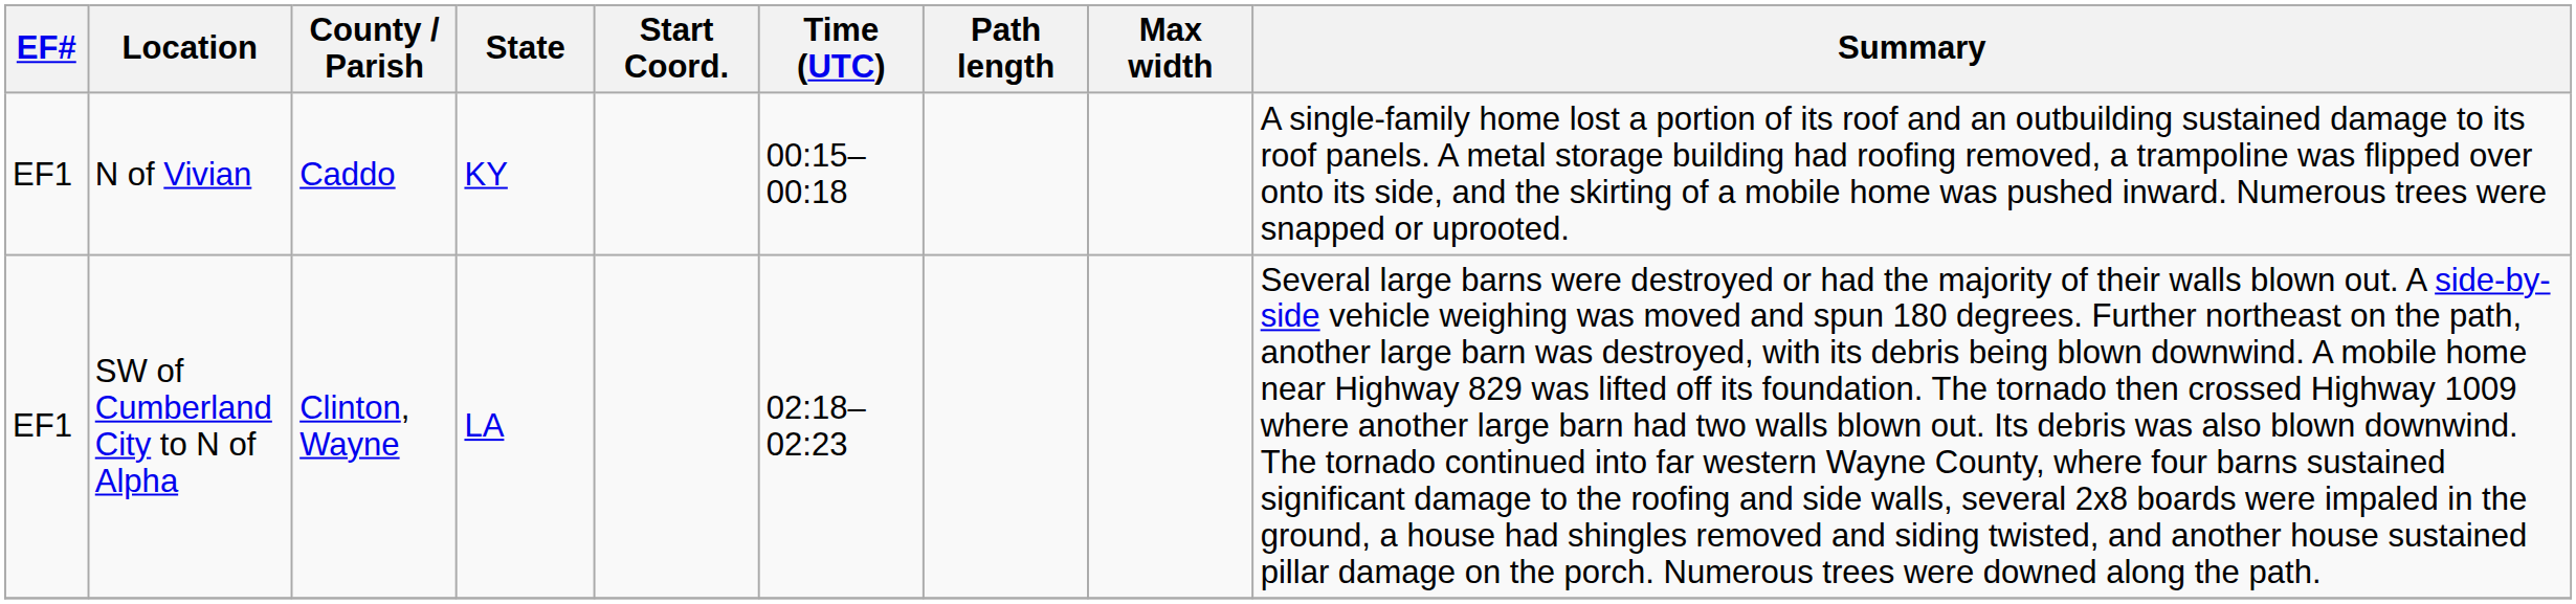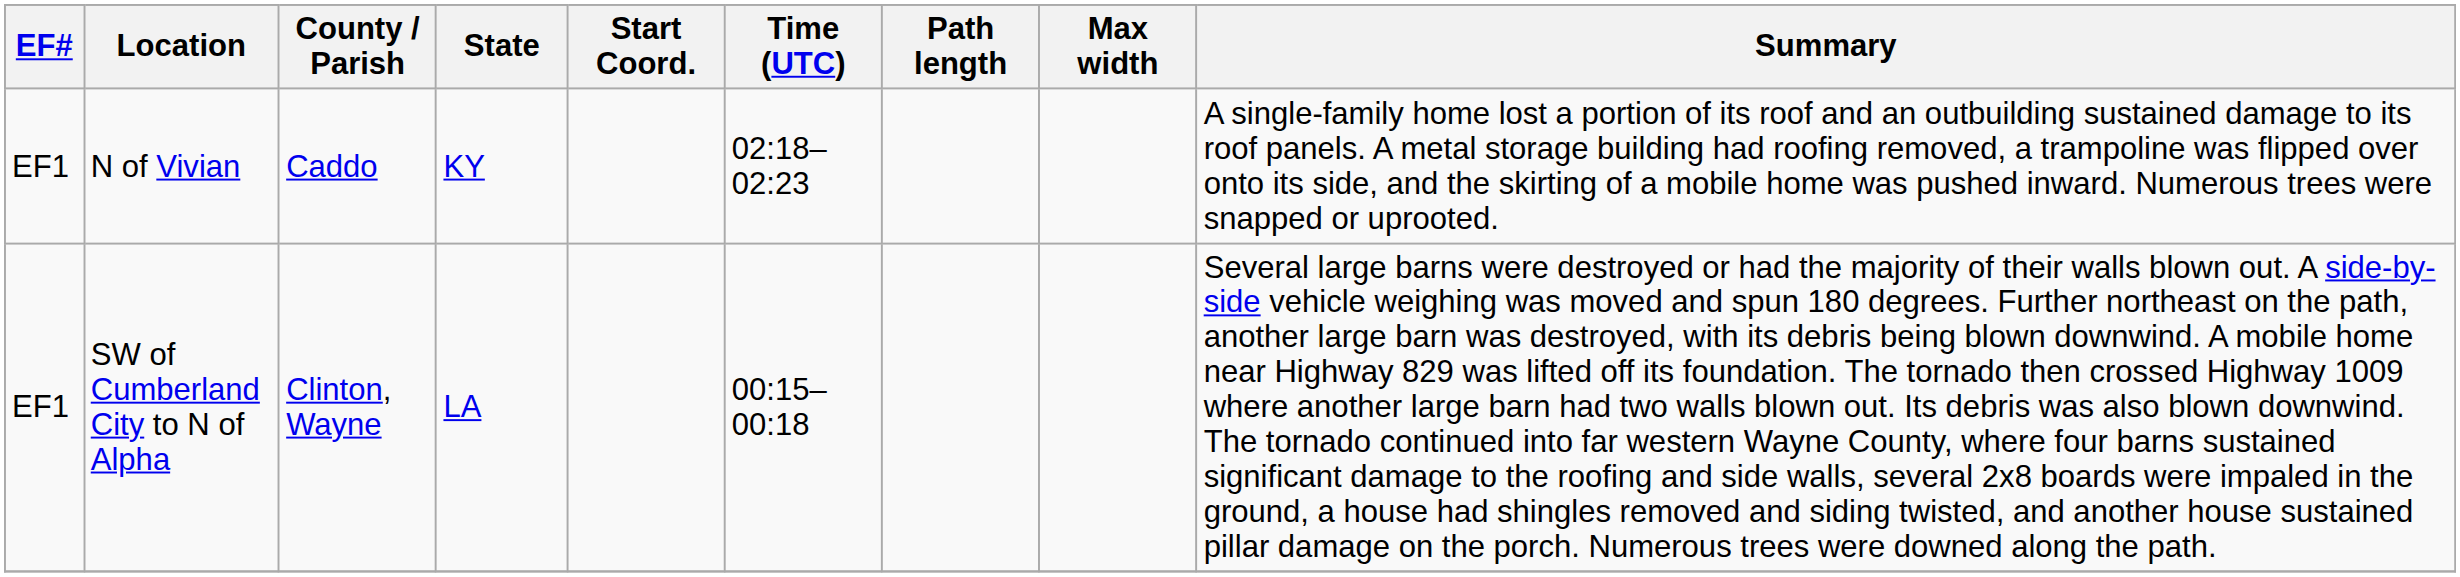N of Vivian | Time (UTC): 00:15–00:18 -> 02:18–02:23
SW of Cumberland City to N of Alpha | Time (UTC): 02:18–02:23 -> 00:15–00:18
